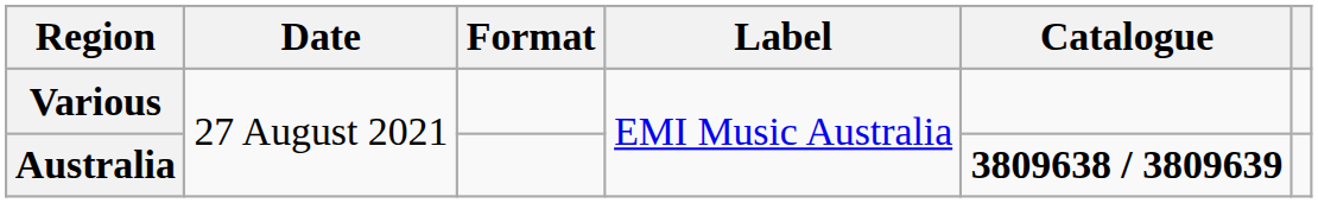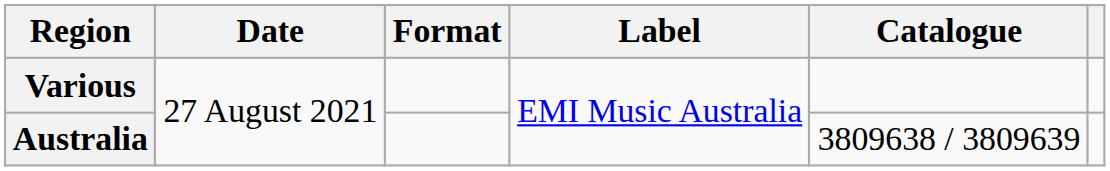Australia | Catalogue: bold -> normal
